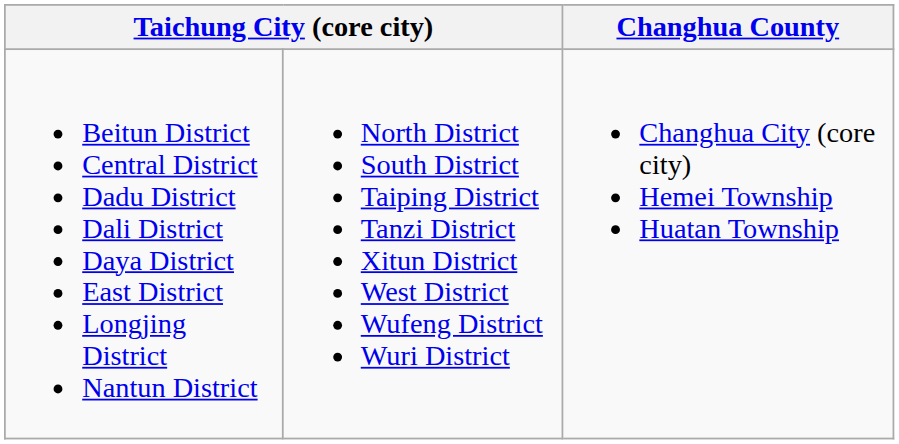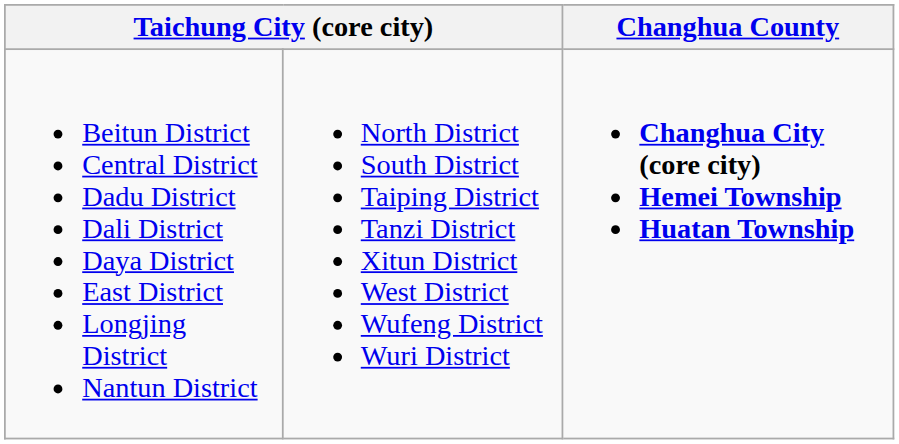row 2 | Changhua County: normal -> bold
